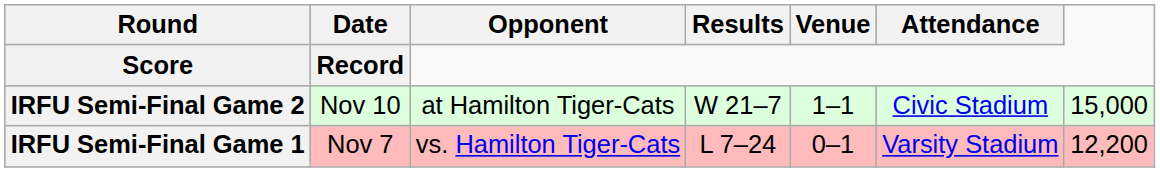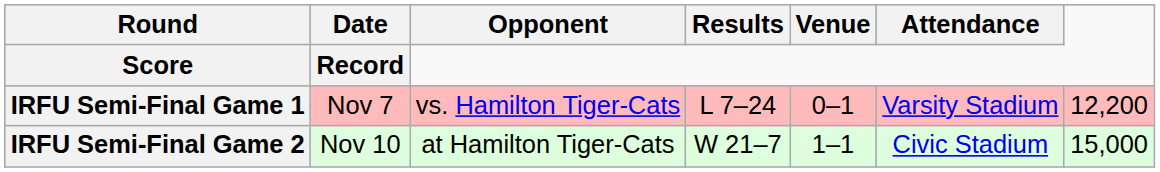rows swapped: IRFU Semi-Final Game 1 <-> IRFU Semi-Final Game 2
